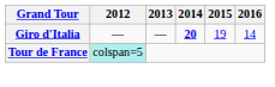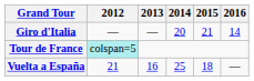Giro d'Italia | 2014: bold -> normal
Giro d'Italia | 2015: 19 -> 21
+ row: Vuelta a España | 21 | 16 | 25 | 18 | —
